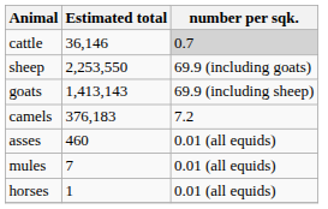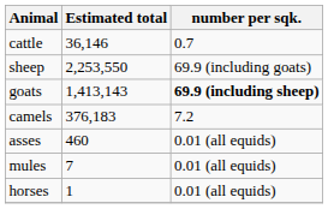cattle | number per sqk.: lightgrey background -> no background
goats | number per sqk.: normal -> bold
